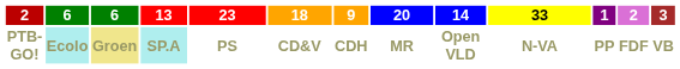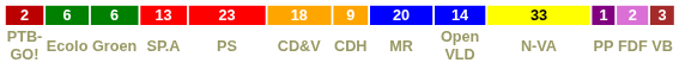PTB-GO! | column 2: paleturquoise background -> no background
PTB-GO! | column 3: khaki background -> no background
PTB-GO! | column 4: paleturquoise background -> no background
